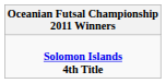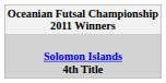row 2 | column 1: no background -> lightgrey background
